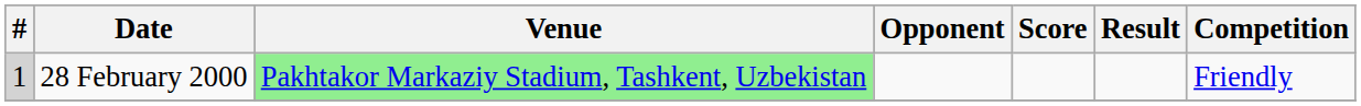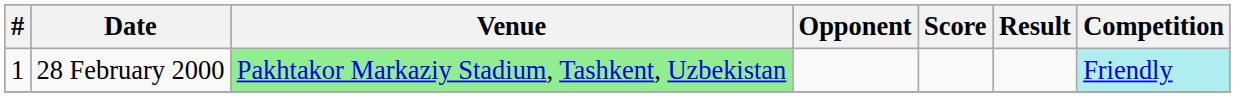28 February 2000 | #: lightgrey background -> no background
28 February 2000 | Competition: no background -> paleturquoise background
